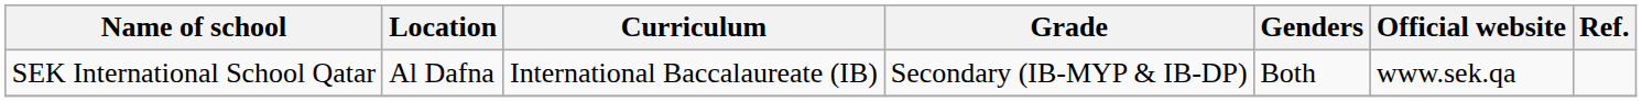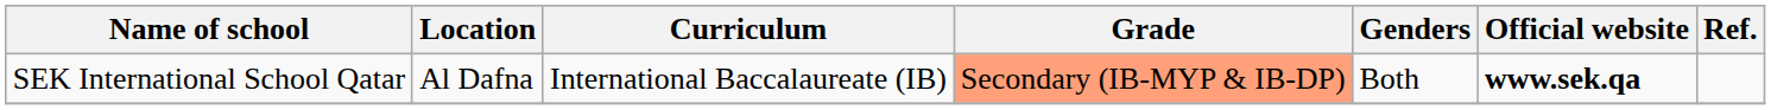SEK International School Qatar | Grade: no background -> lightsalmon background
SEK International School Qatar | Official website: normal -> bold
